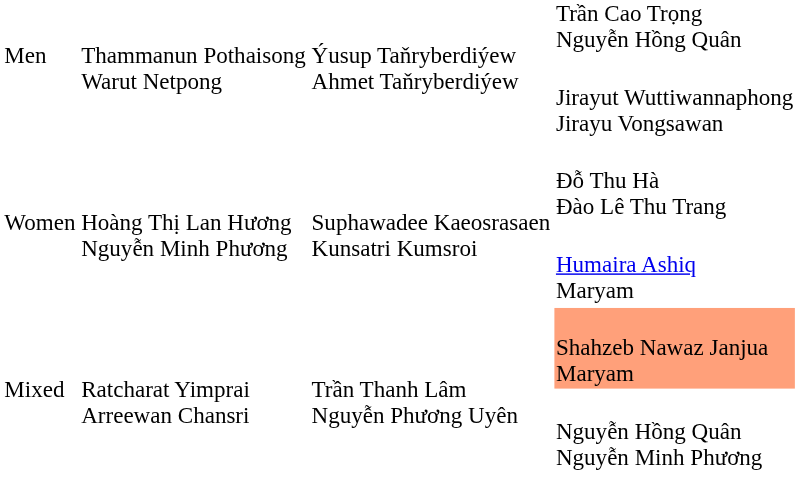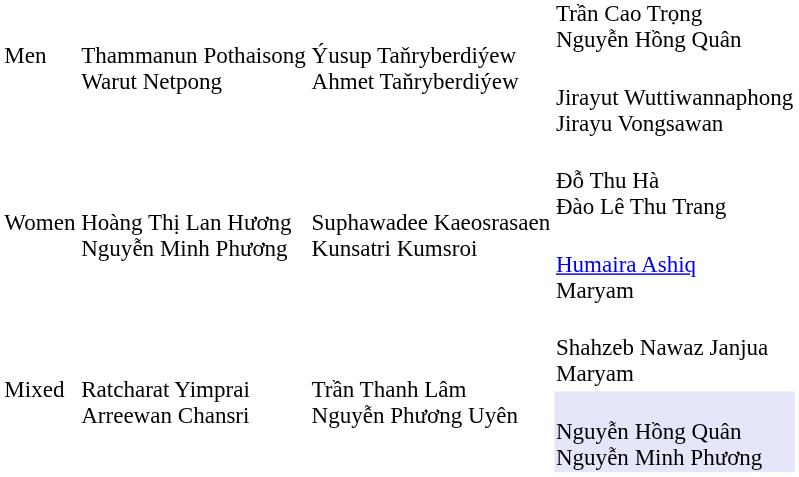Shahzeb Nawaz Janjua Maryam | column 4: lightsalmon background -> no background
Nguyễn Hồng Quân Nguyễn Minh Phương | column 4: no background -> lavender background
